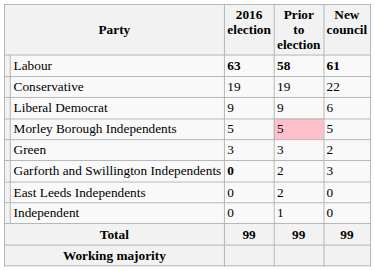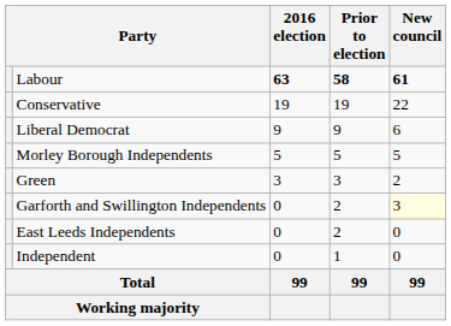Morley Borough Independents | Prior to election: pink background -> no background
Garforth and Swillington Independents | 2016 election: bold -> normal
Garforth and Swillington Independents | New council: no background -> lightyellow background
